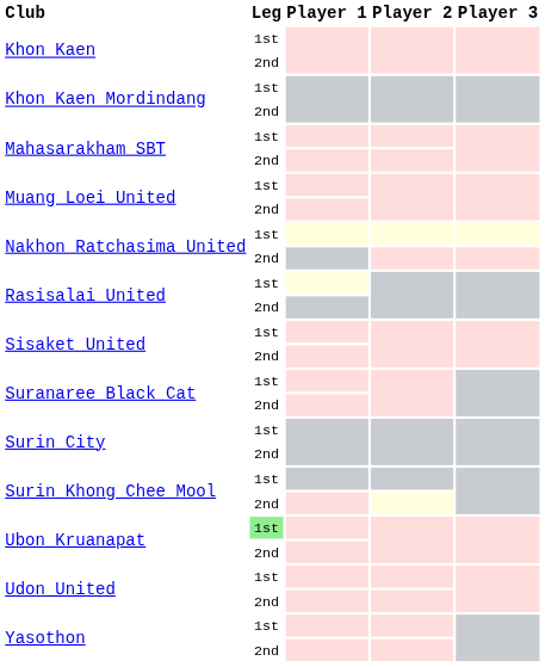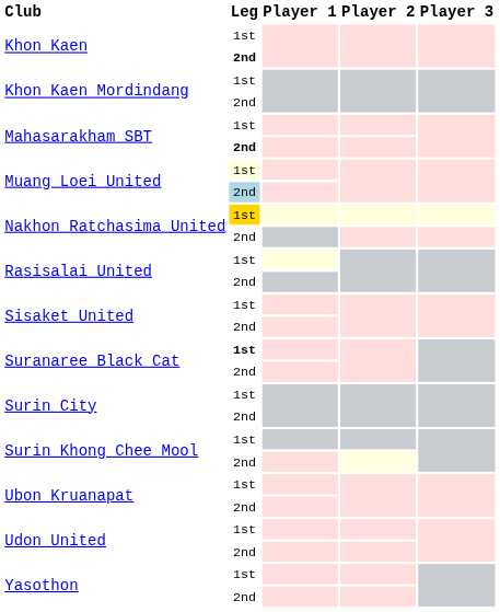Khon Kaen / 2nd | Leg: normal -> bold
Mahasarakham SBT / 2nd | Leg: normal -> bold
Muang Loei United / 1st | Leg: no background -> lightyellow background
Muang Loei United / 2nd | Leg: no background -> lightblue background
Nakhon Ratchasima United / 1st | Leg: no background -> gold background
Suranaree Black Cat / 1st | Leg: normal -> bold
Ubon Kruanapat / 1st | Leg: lightgreen background -> no background
